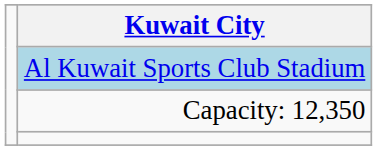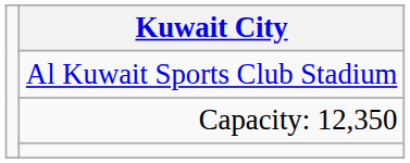Al Kuwait Sports Club Stadium | Kuwait City: lightblue background -> no background
